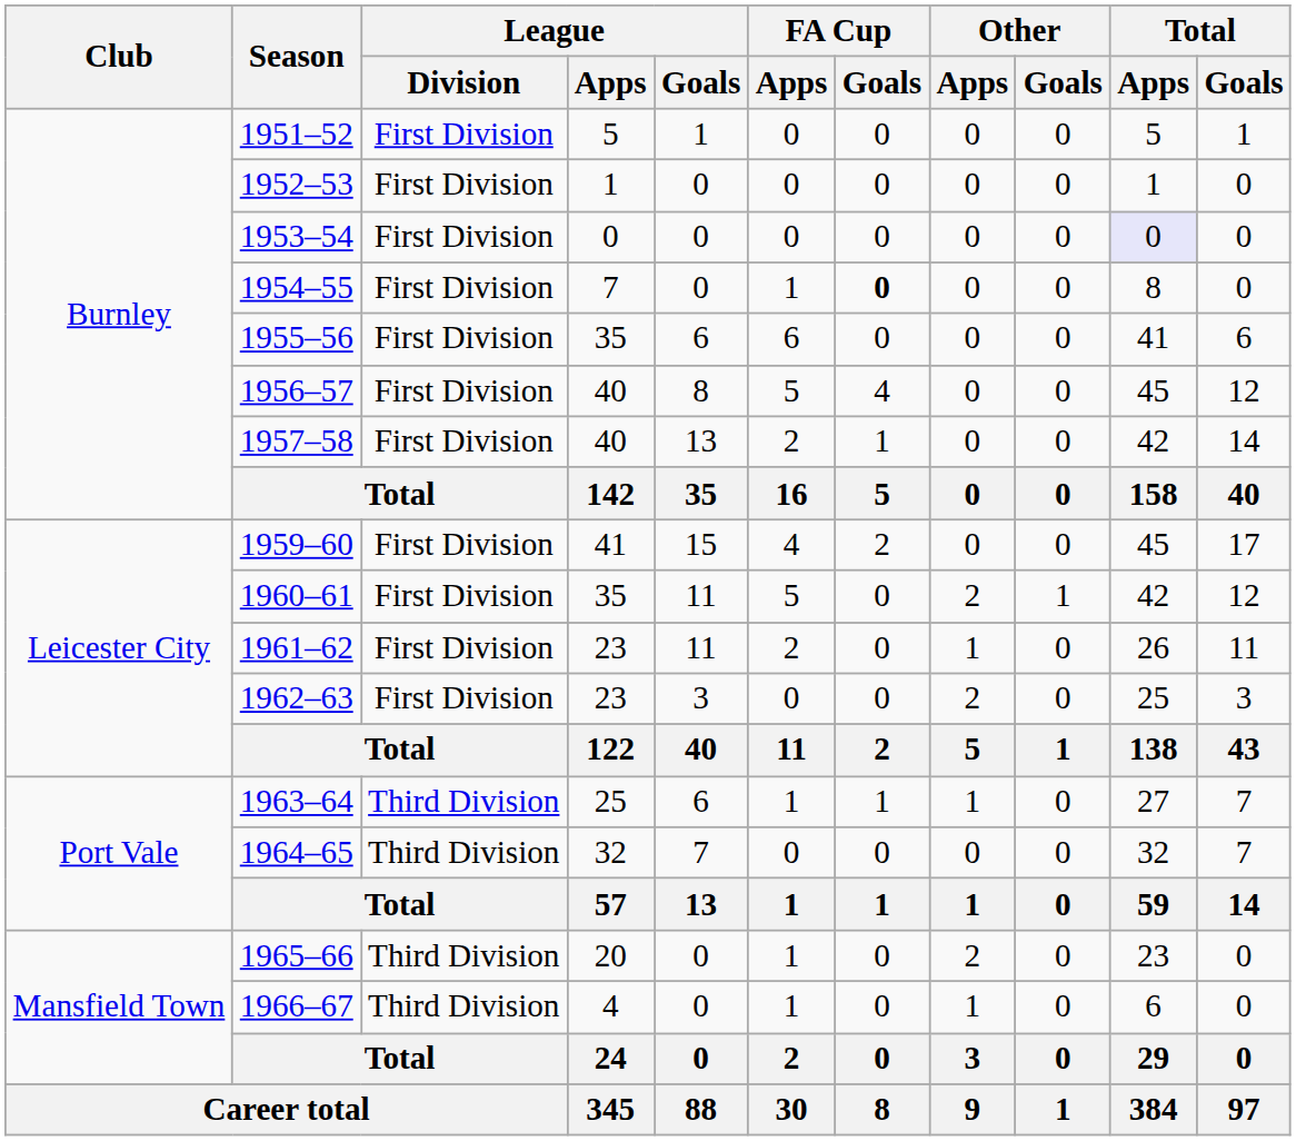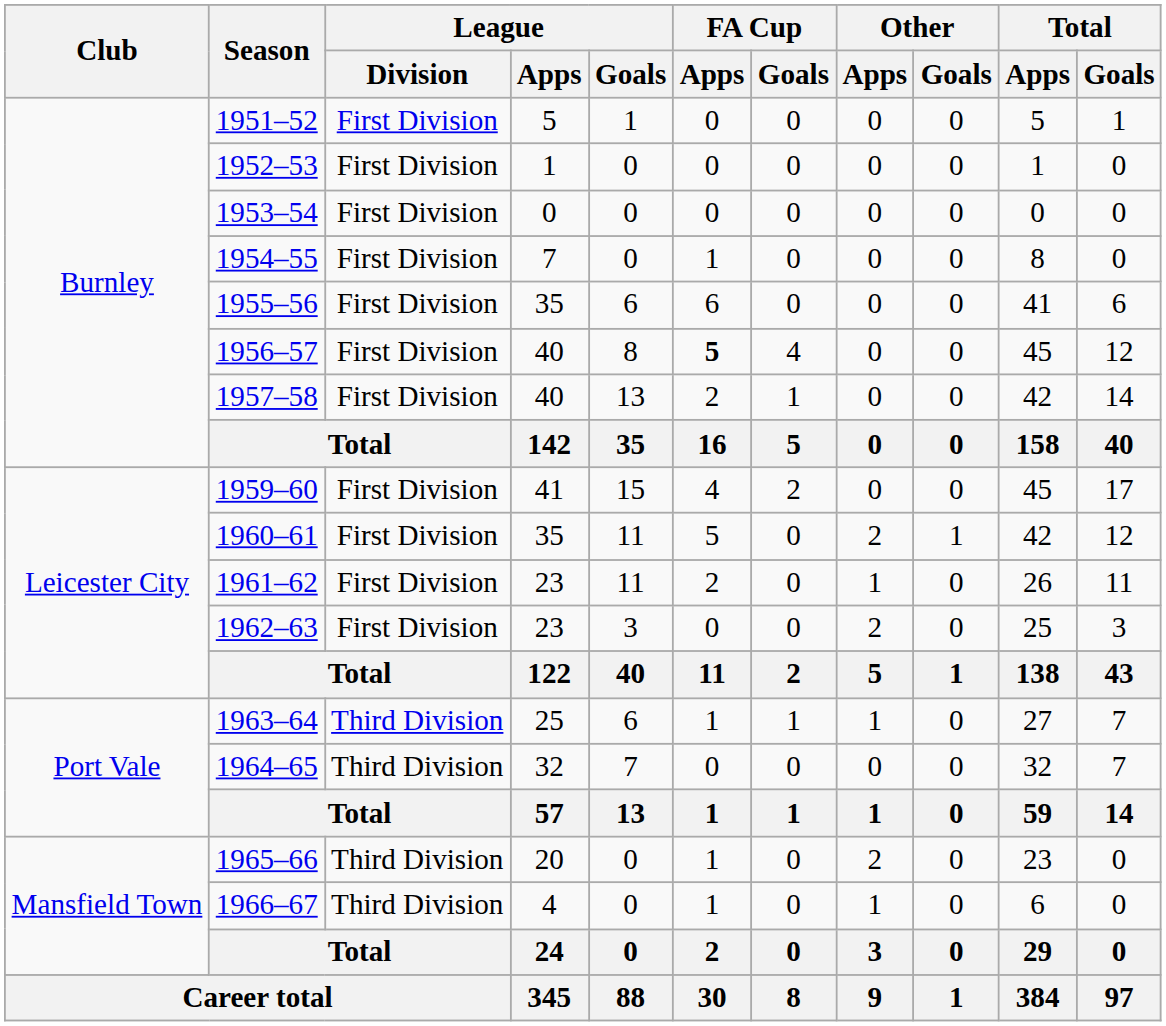1953–54 | Total / Apps: lavender background -> no background
1954–55 | FA Cup / Goals: bold -> normal
1956–57 | FA Cup / Apps: normal -> bold
